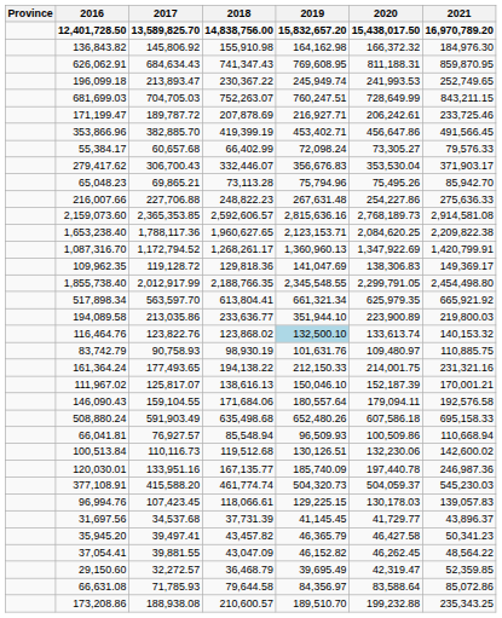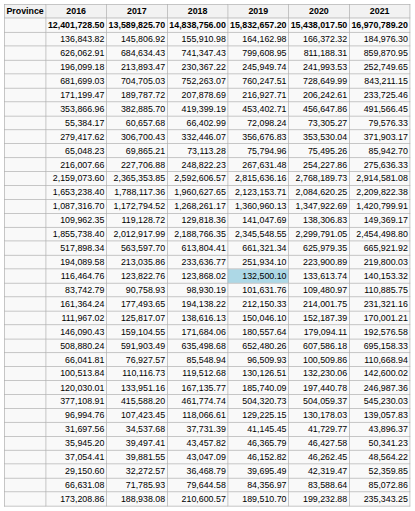626,062.91 | 2019: 769,608.95 -> 799,608.95
194,089.58 | 2019: 351,944.10 -> 251,934.10
